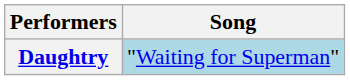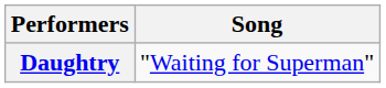Daughtry | Song: lightblue background -> no background
